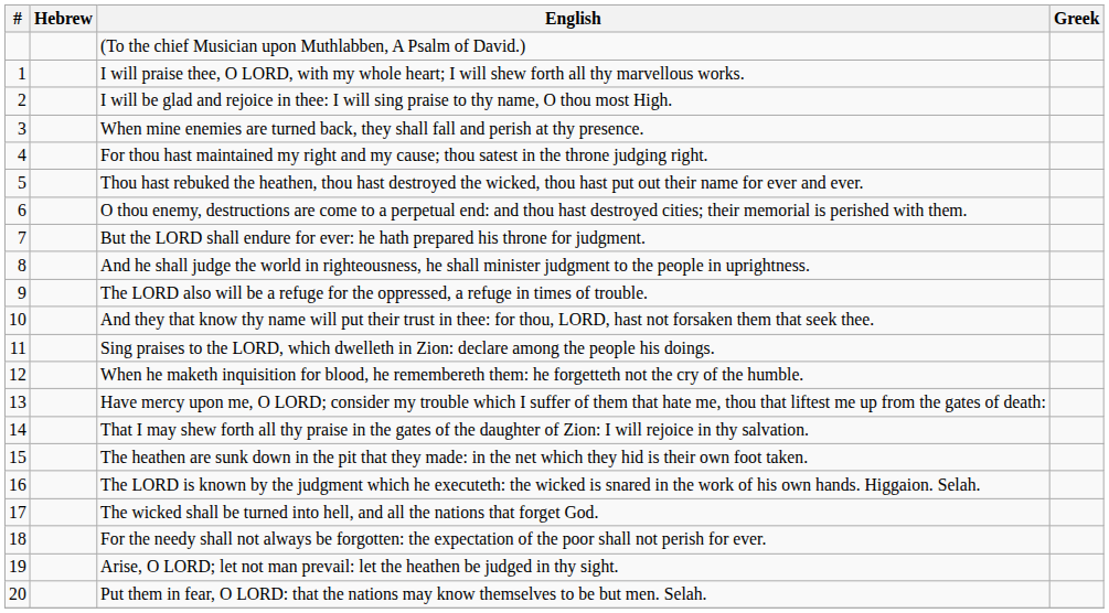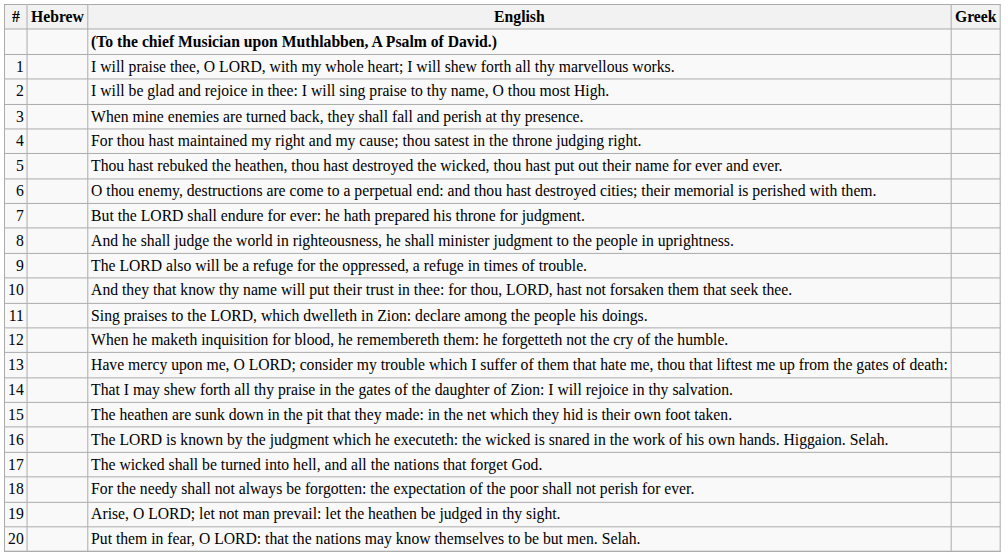(To the chief Musician upon Muthlabben, A Psalm of David.) | English: normal -> bold
